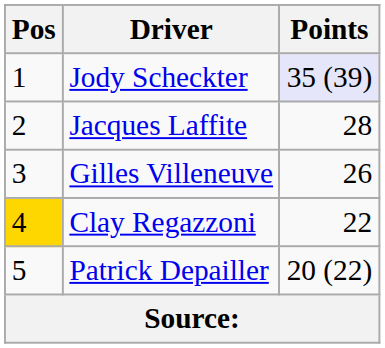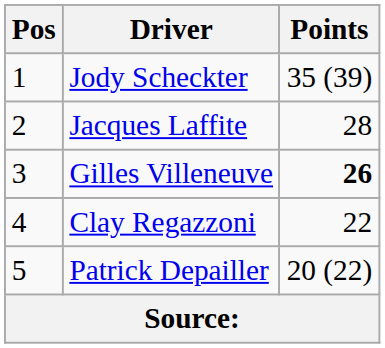Jody Scheckter | Points: lavender background -> no background
Gilles Villeneuve | Points: normal -> bold
Clay Regazzoni | Pos: gold background -> no background
